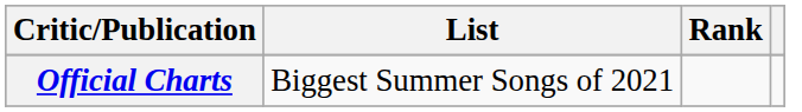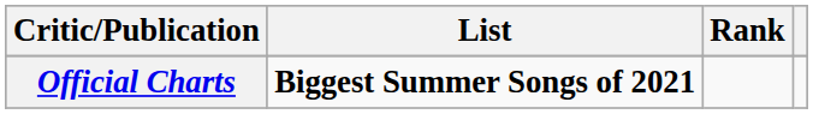Official Charts | List: normal -> bold
